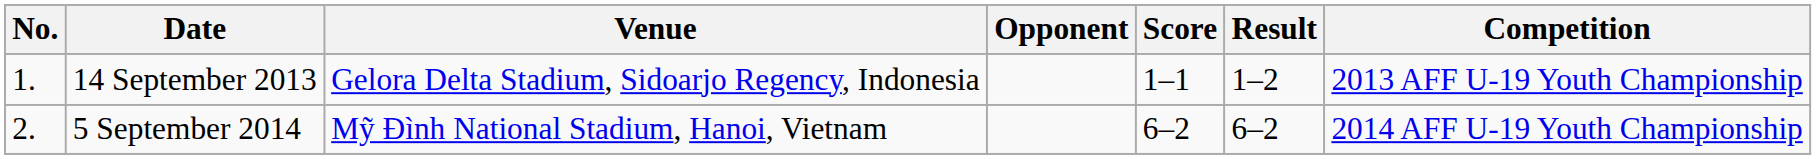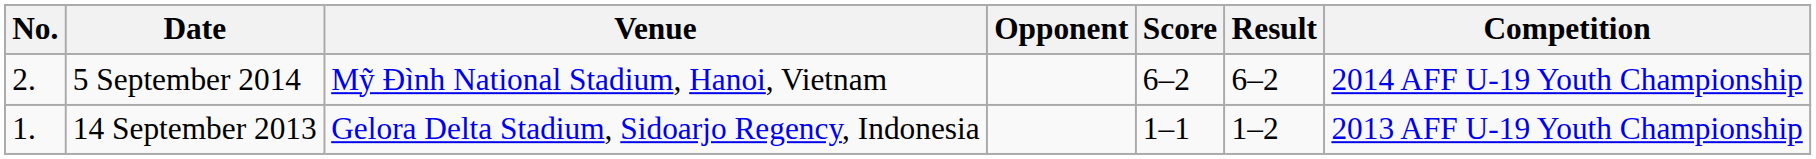rows swapped: 14 September 2013 <-> 5 September 2014
